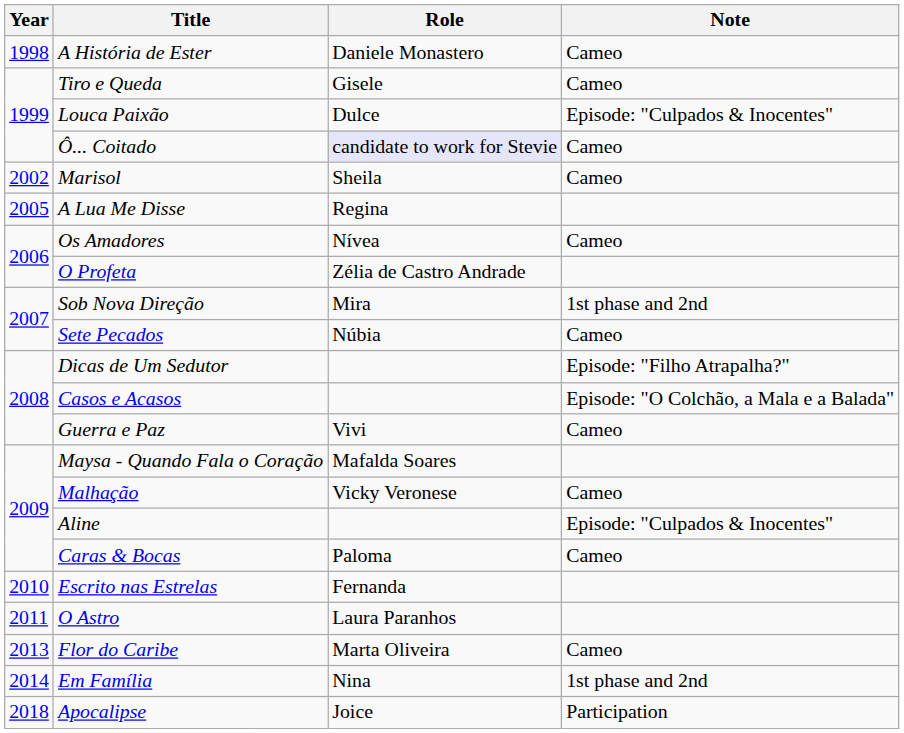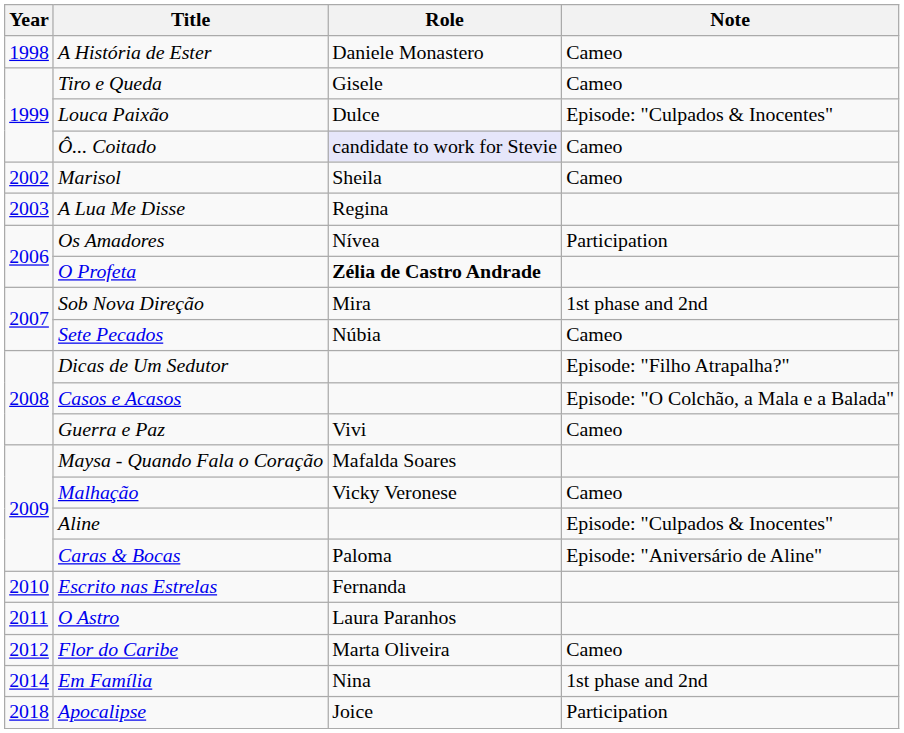A Lua Me Disse | Year: 2005 -> 2003
Os Amadores | Note: Cameo -> Participation
O Profeta | Role: normal -> bold
Caras & Bocas | Note: Cameo -> Episode: "Aniversário de Aline"
Flor do Caribe | Year: 2013 -> 2012
